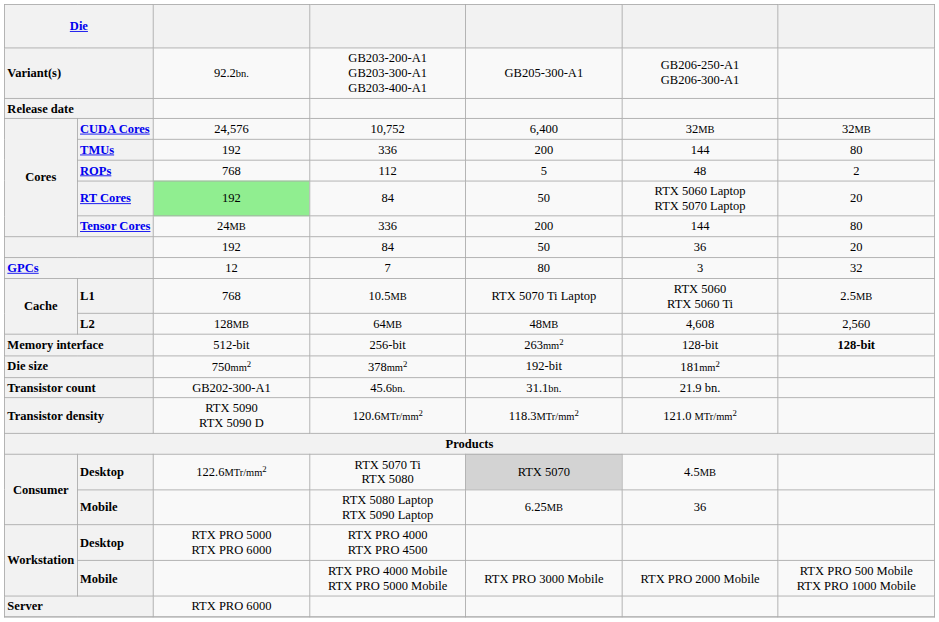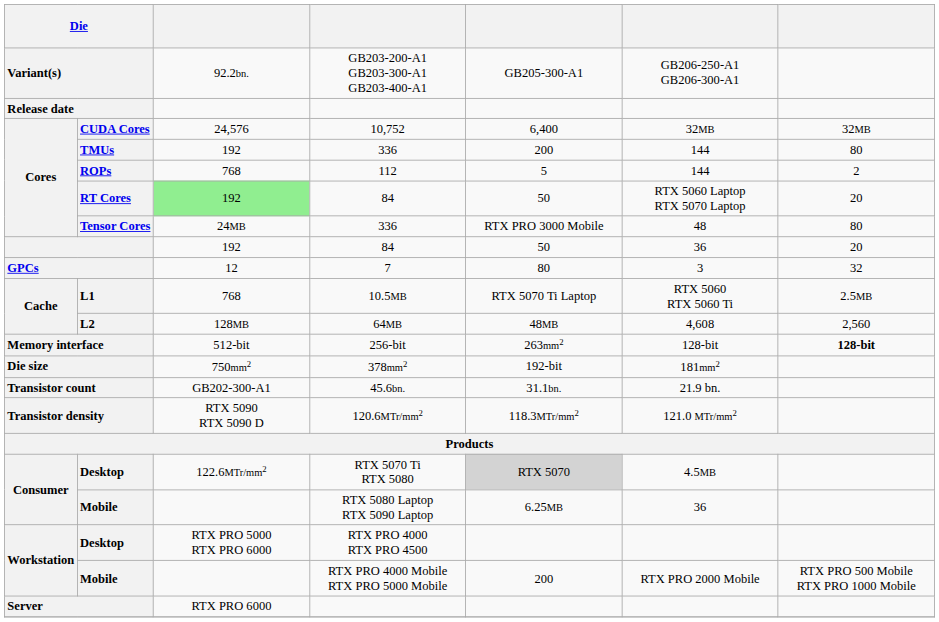ROPs | column 6: 48 -> 144
Tensor Cores | column 5: 200 -> RTX PRO 3000 Mobile
Tensor Cores | column 6: 144 -> 48
Mobile / RTX PRO 4000 Mobile RTX PRO 5000 Mobile | column 5: RTX PRO 3000 Mobile -> 200
